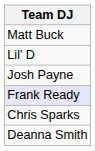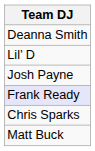row 2 | column 1: Matt Buck -> Deanna Smith
row 7 | column 1: Deanna Smith -> Matt Buck
